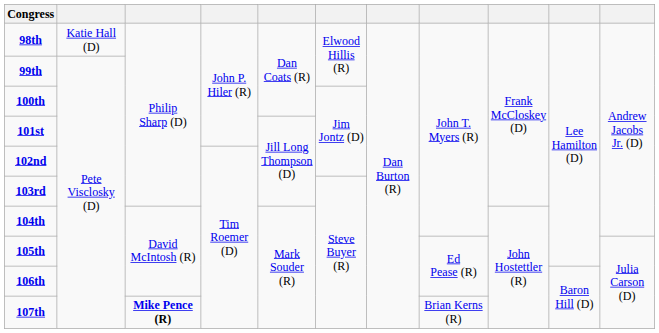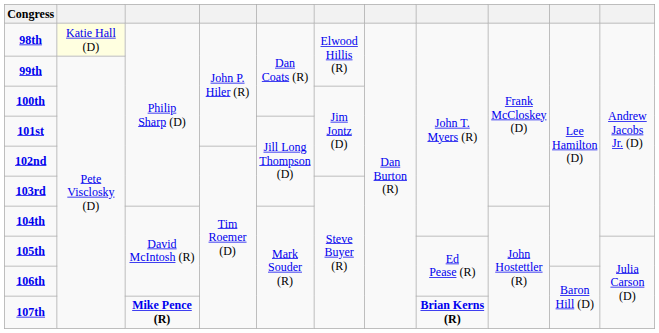98th | column 2: no background -> lightyellow background
107th | column 8: normal -> bold
